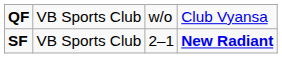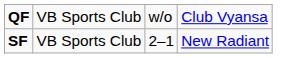SF | column 4: bold -> normal
